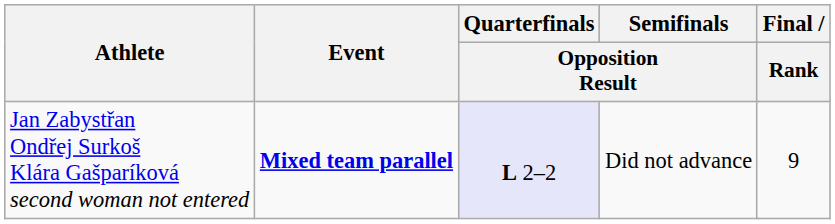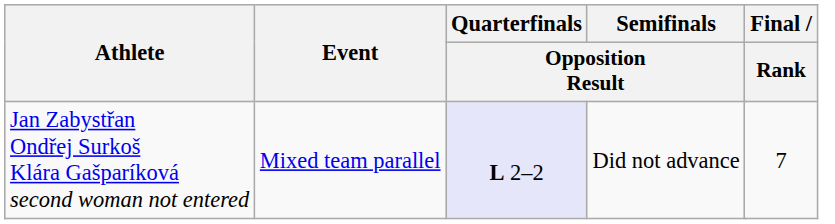row 3 | Event: bold -> normal
row 3 | Final / Rank: 9 -> 7
